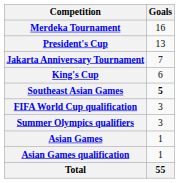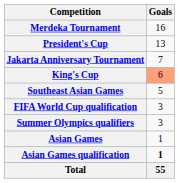King's Cup | Goals: no background -> lightsalmon background
Southeast Asian Games | Goals: bold -> normal
Asian Games qualification | Goals: normal -> bold
